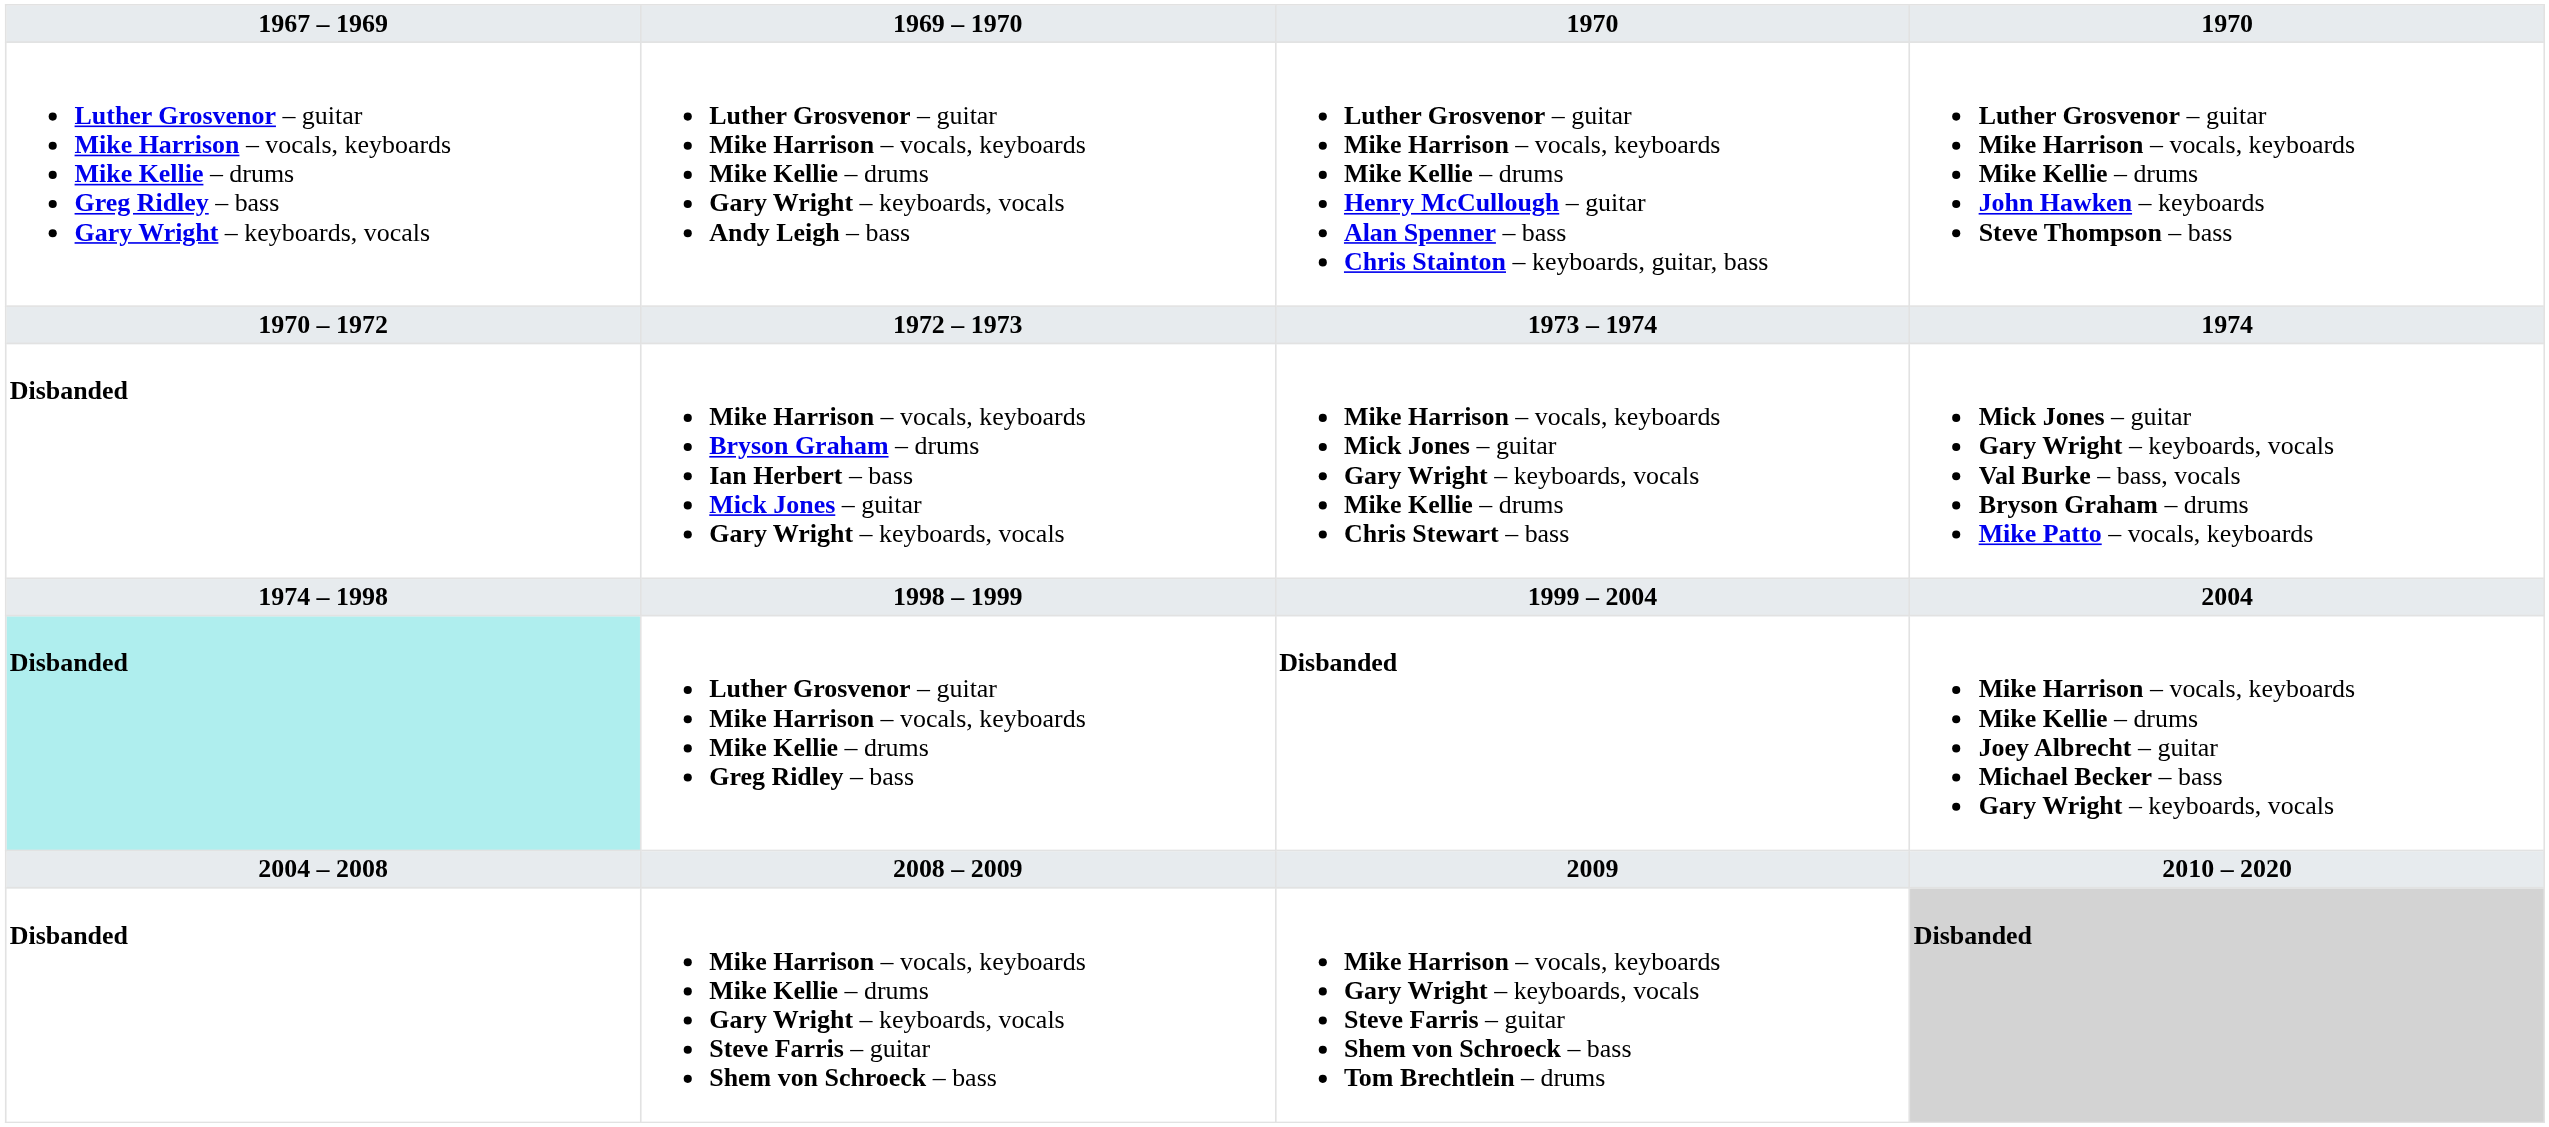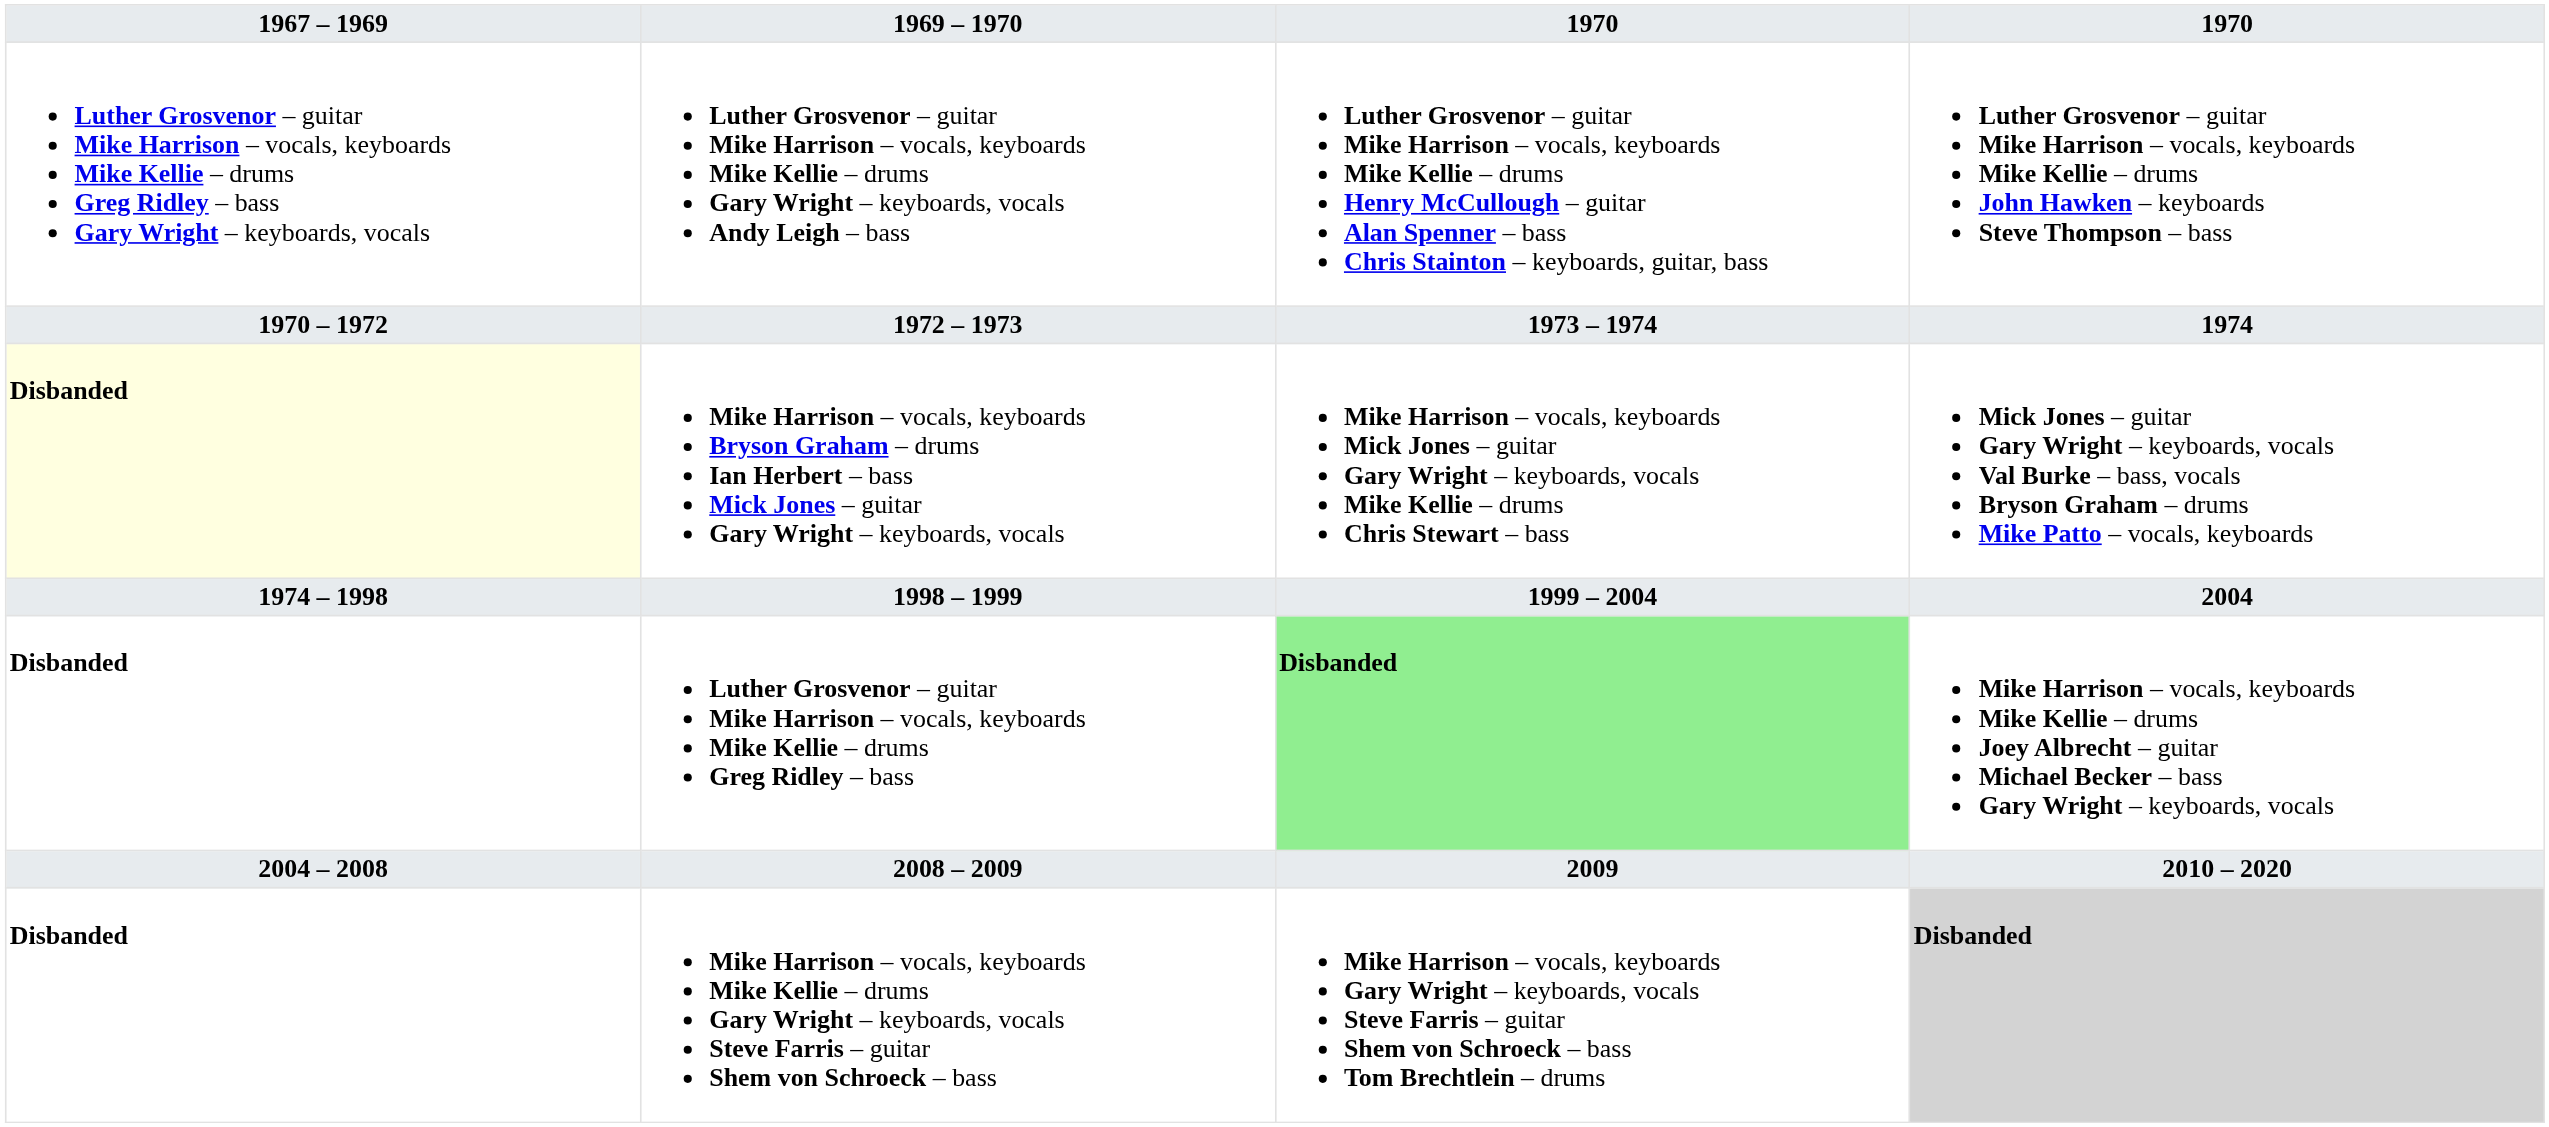row 4 | 1967 – 1969: no background -> lightyellow background
row 6 | 1967 – 1969: paleturquoise background -> no background
row 6 | column 3: no background -> lightgreen background
